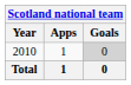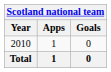2010 | Goals: lightgrey background -> no background
